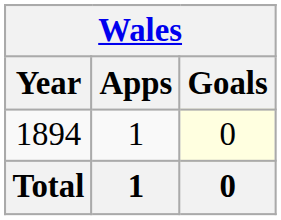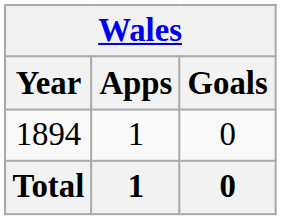1894 | Goals: lightyellow background -> no background
